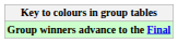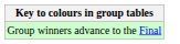row 2 | column 1: bold -> normal
